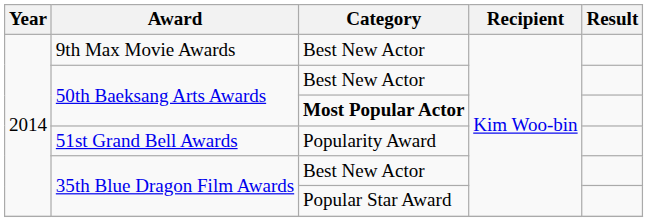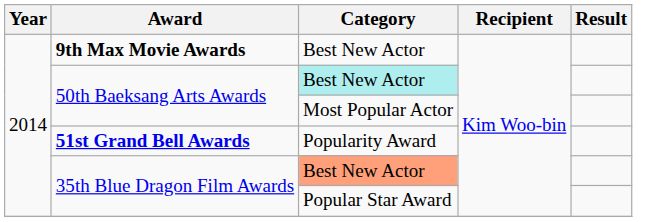9th Max Movie Awards | Award: normal -> bold
50th Baeksang Arts Awards / Best New Actor | Category: no background -> paleturquoise background
50th Baeksang Arts Awards / Most Popular Actor | Category: bold -> normal
51st Grand Bell Awards | Award: normal -> bold
35th Blue Dragon Film Awards / Best New Actor | Category: no background -> lightsalmon background
